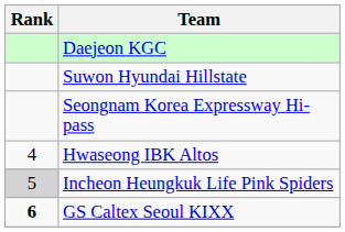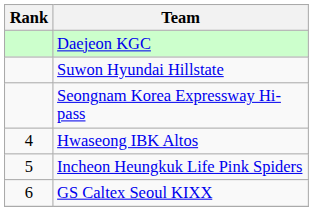Incheon Heungkuk Life Pink Spiders | Rank: lightgrey background -> no background
GS Caltex Seoul KIXX | Rank: bold -> normal
